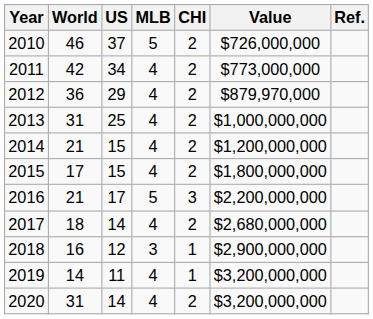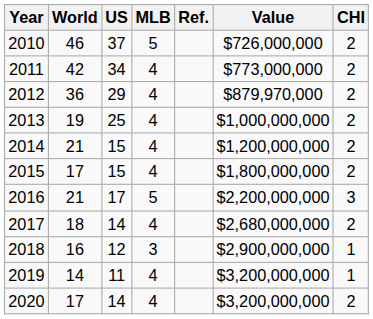columns swapped: CHI <-> Ref.
2013 | World: 31 -> 19
2020 | World: 31 -> 17
